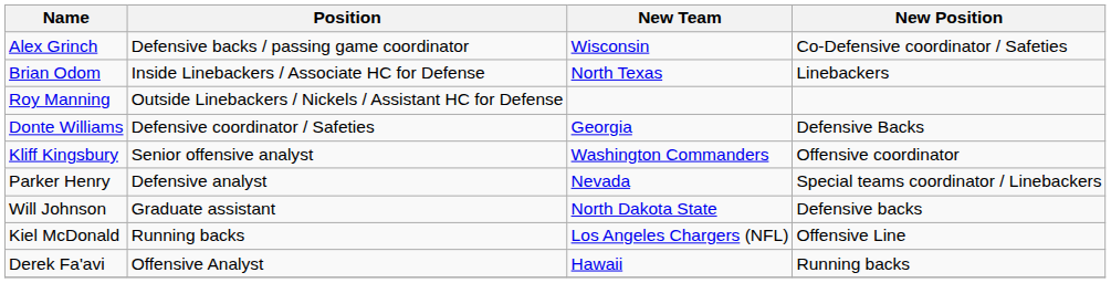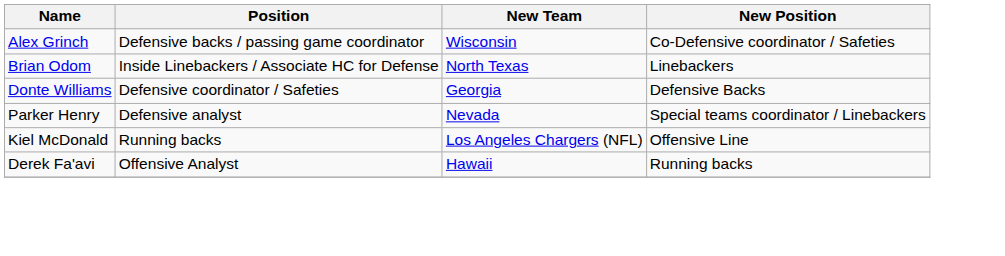- row: Roy Manning | Outside Linebackers / Nickels / Assistant HC for Defense
- row: Kliff Kingsbury | Senior offensive analyst | Washington Commanders | Offensive coordinator
- row: Will Johnson | Graduate assistant | North Dakota State | Defensive backs
